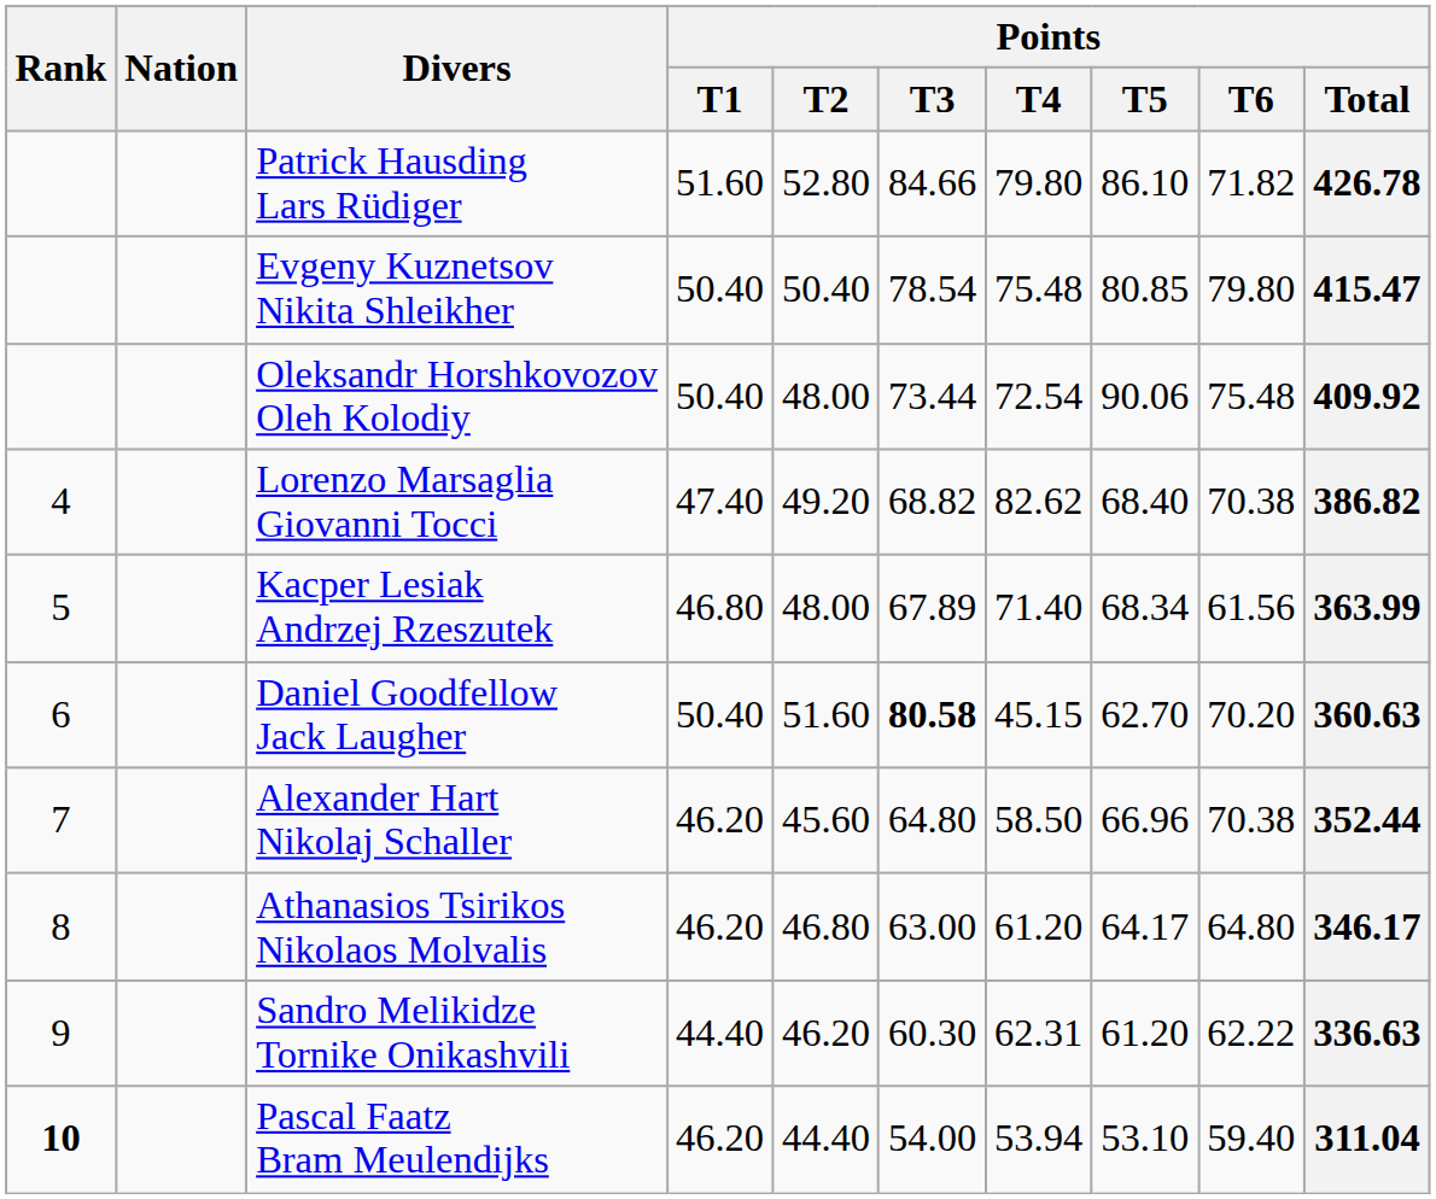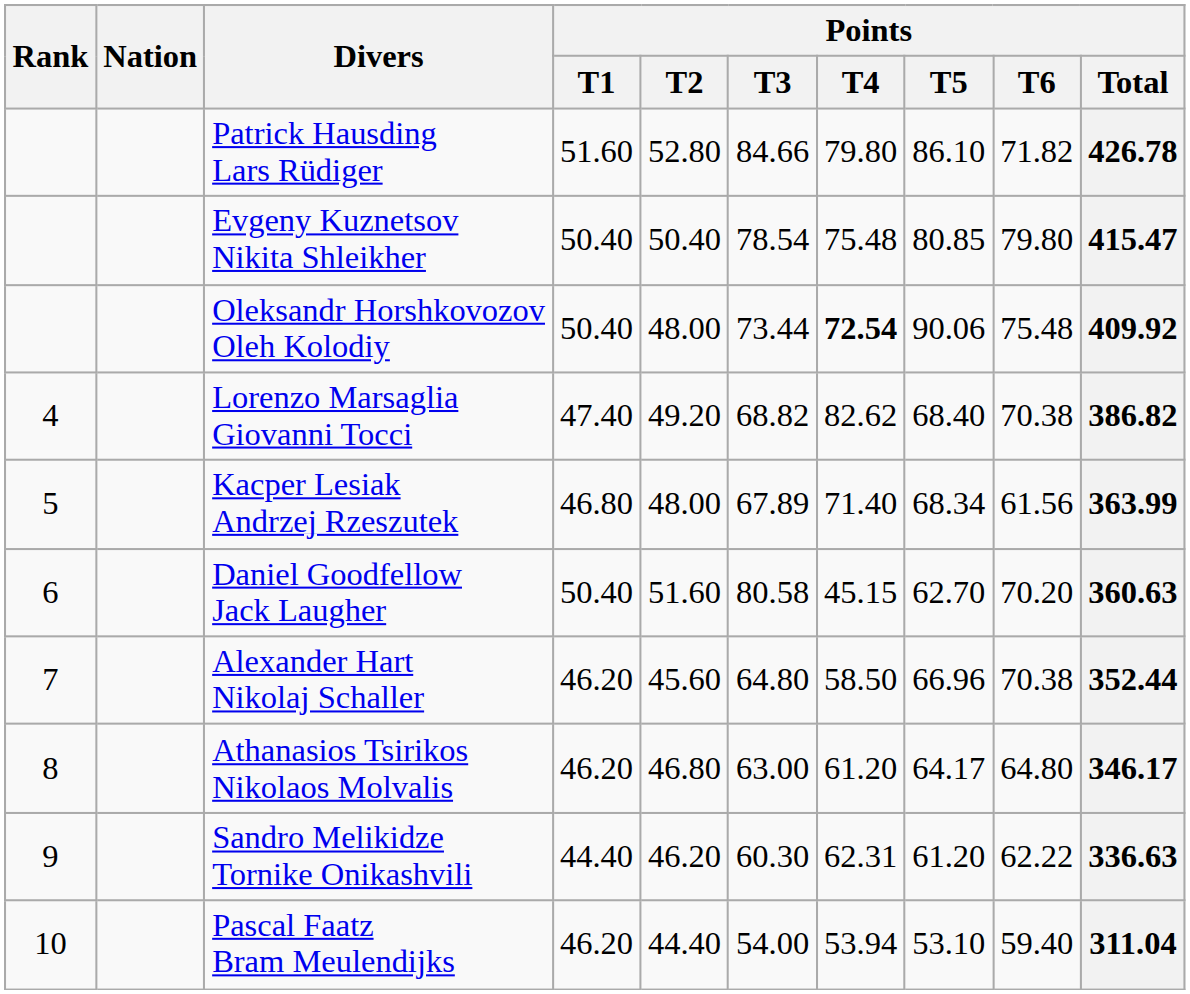Oleksandr Horshkovozov Oleh Kolodiy | Points / T4: normal -> bold
Daniel Goodfellow Jack Laugher | Points / T3: bold -> normal
Pascal Faatz Bram Meulendijks | Rank: bold -> normal
